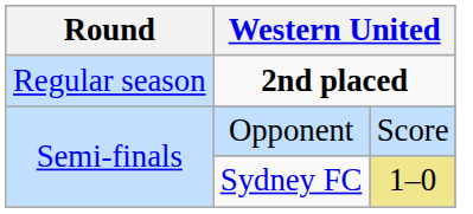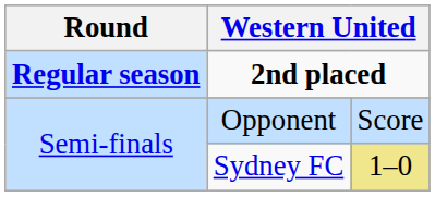2nd placed | Round: normal -> bold
